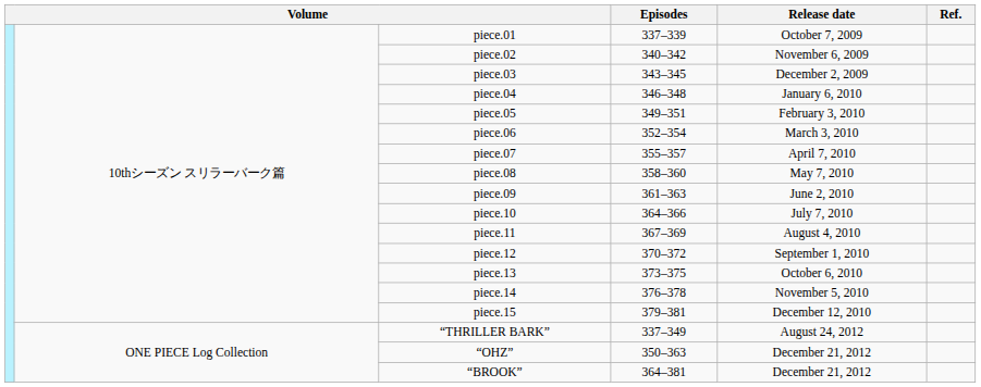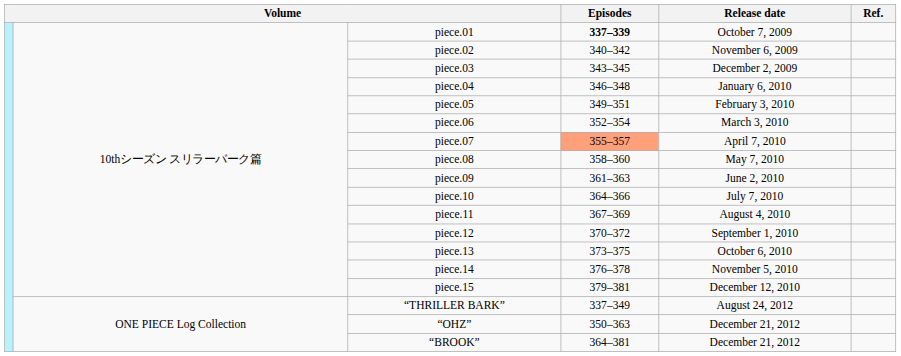piece.01 | Episodes: normal -> bold
piece.07 | Episodes: no background -> lightsalmon background
